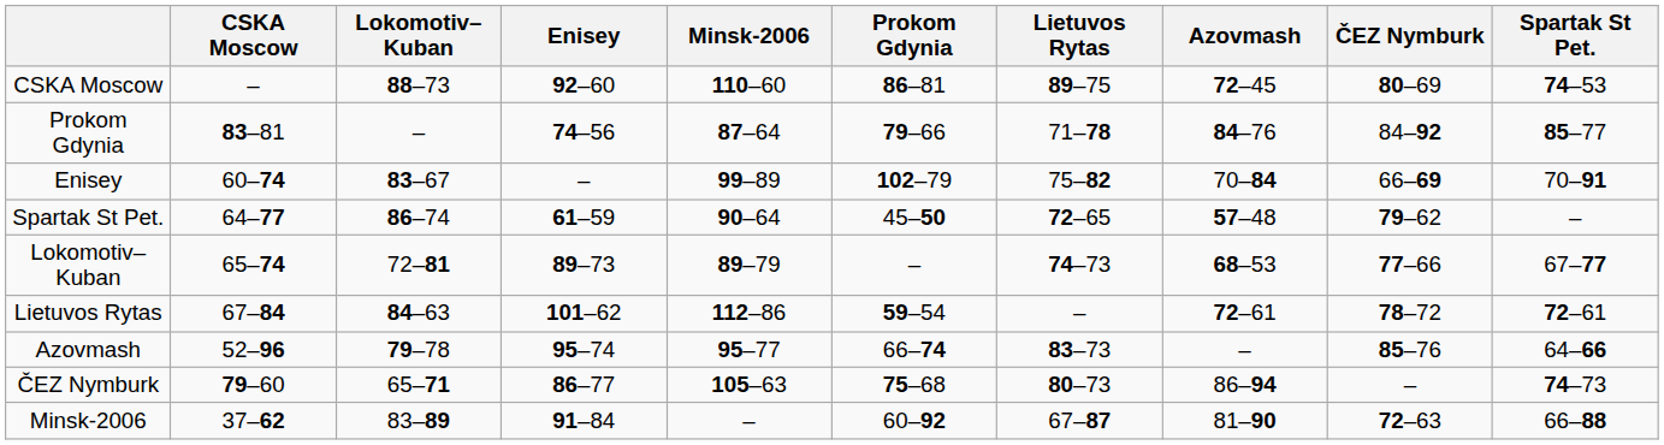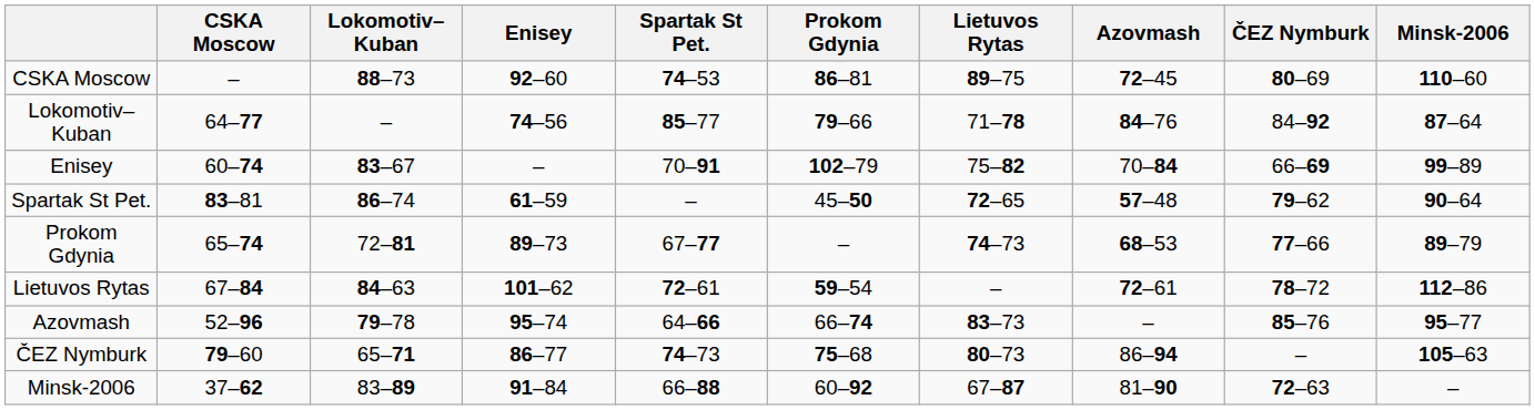columns swapped: Spartak St Pet. <-> Minsk-2006
row 3 | column 1: Prokom Gdynia -> Lokomotiv–Kuban
row 3 | CSKA Moscow: 83–81 -> 64–77
row 5 | CSKA Moscow: 64–77 -> 83–81
row 6 | column 1: Lokomotiv–Kuban -> Prokom Gdynia
